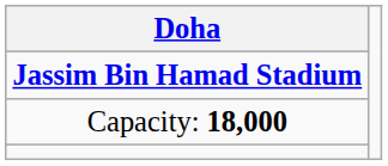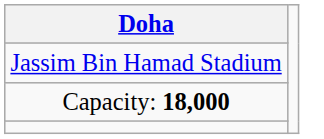Jassim Bin Hamad Stadium | Doha: bold -> normal
